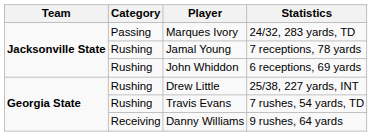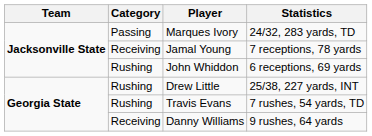Jamal Young | Category: Rushing -> Receiving
